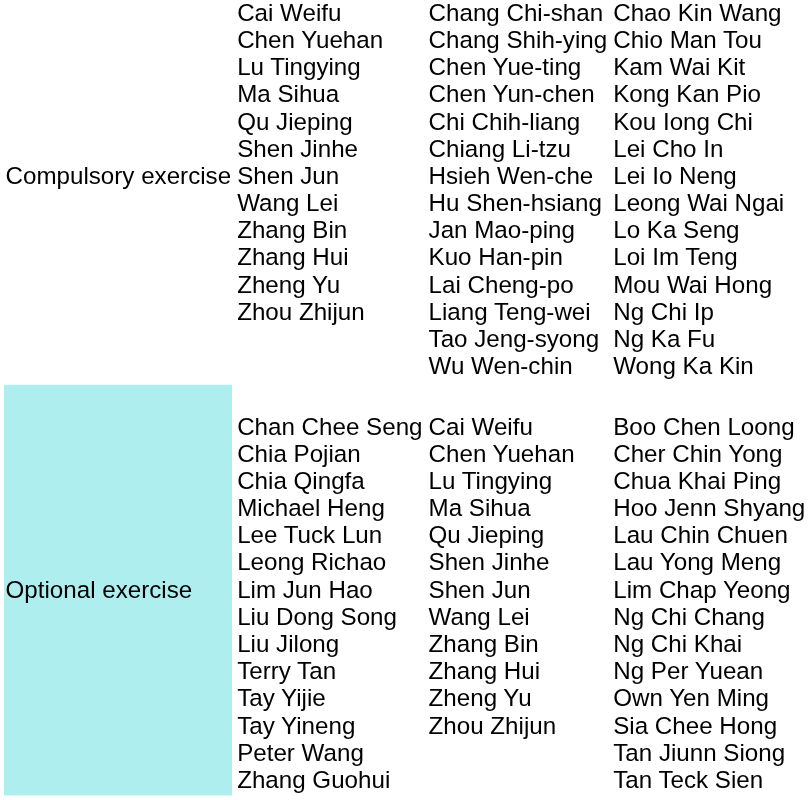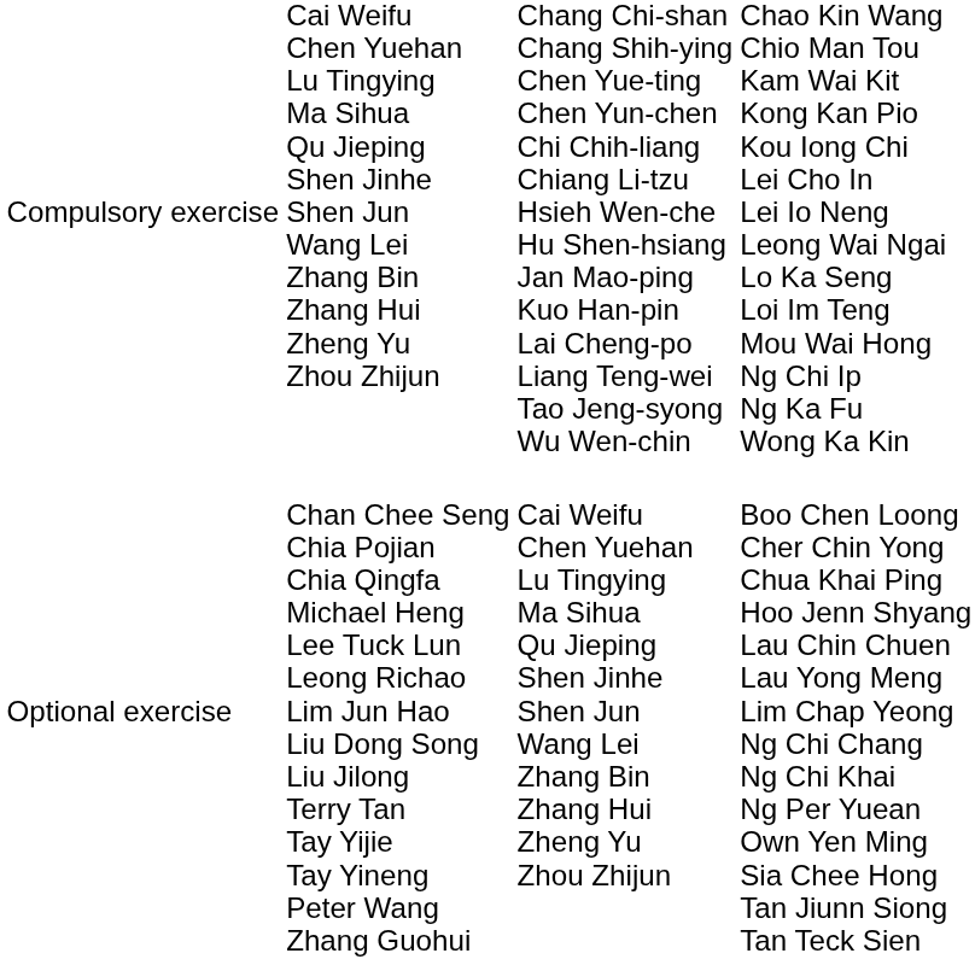Optional exercise | column 1: paleturquoise background -> no background
